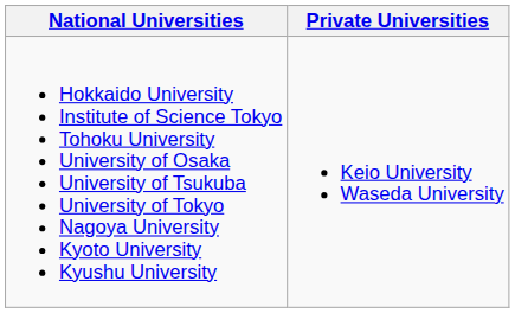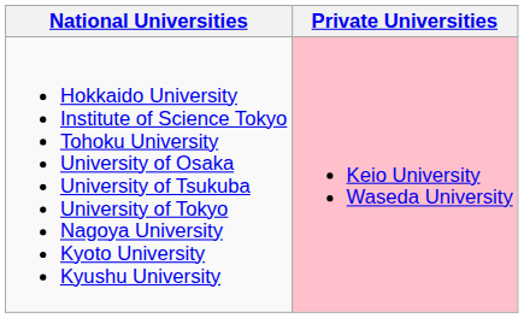row 2 | Private Universities: no background -> pink background
